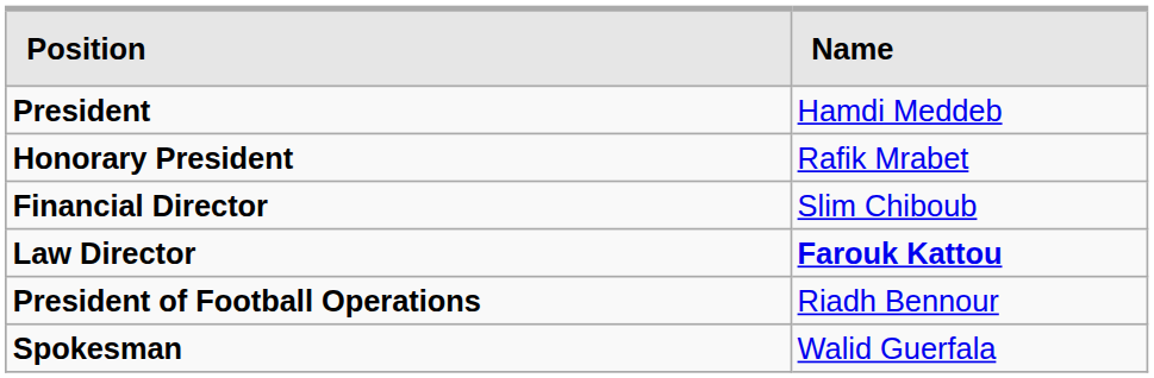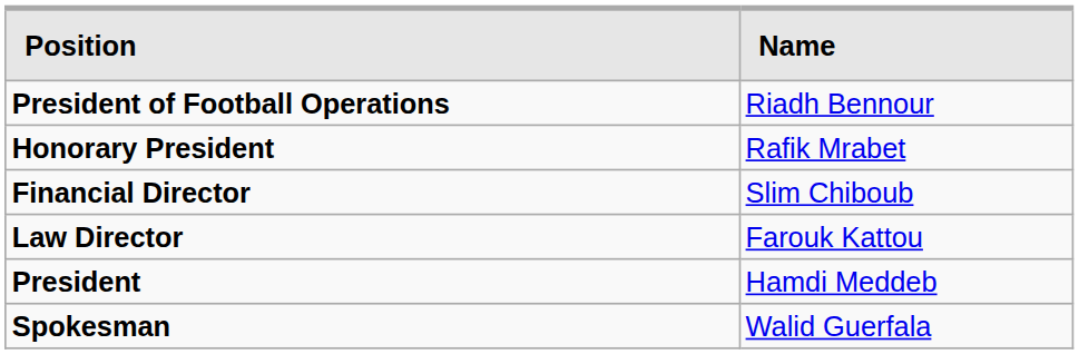rows swapped: President <-> President of Football Operations
Law Director | Name: bold -> normal
